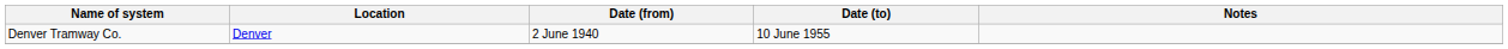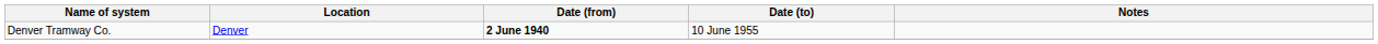Denver Tramway Co. | Date (from): normal -> bold
